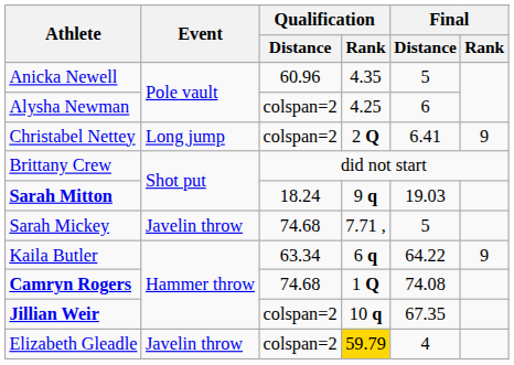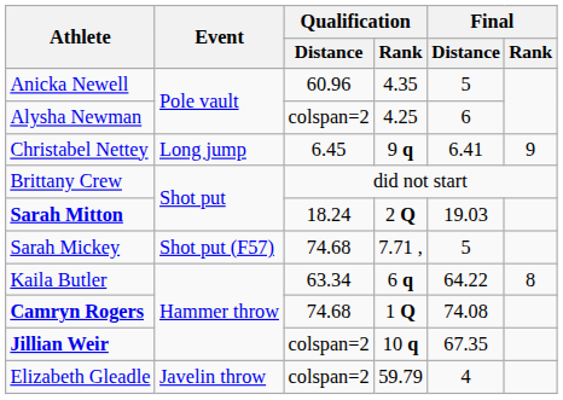Christabel Nettey | Qualification / Distance: colspan=2 -> 6.45
Christabel Nettey | Qualification / Rank: 2 Q -> 9 q
Sarah Mitton | Qualification / Rank: 9 q -> 2 Q
Sarah Mickey | Event: Javelin throw -> Shot put (F57)
Kaila Butler | Final / Rank: 9 -> 8
Elizabeth Gleadle | Qualification / Rank: gold background -> no background
